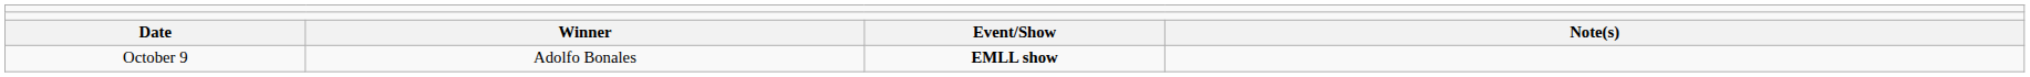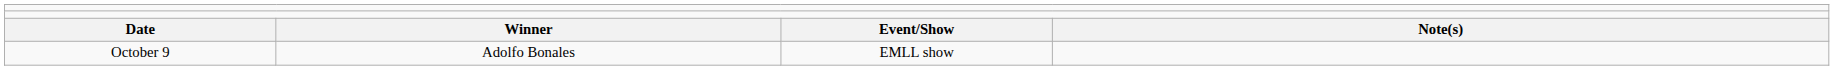October 9 | column 3: bold -> normal
